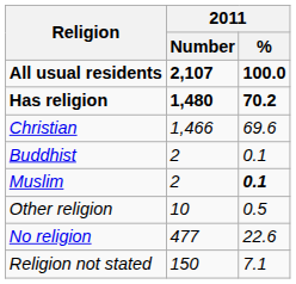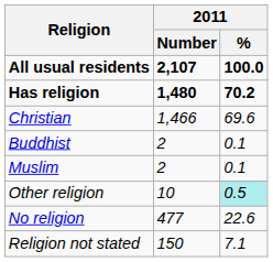Muslim | 2011 / %: bold -> normal
Other religion | 2011 / %: no background -> paleturquoise background
